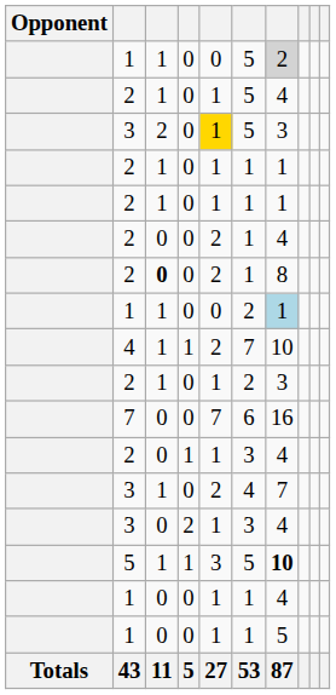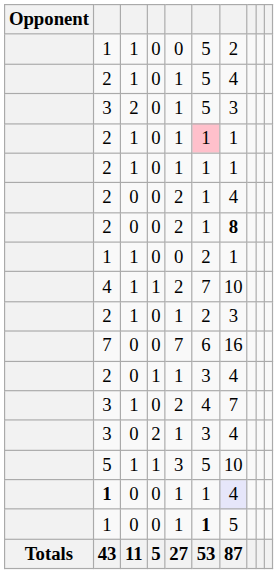row 2 | column 7: lightgrey background -> no background
row 4 | column 5: gold background -> no background
row 5 | column 6: no background -> pink background
row 8 | column 3: bold -> normal
row 8 | column 7: normal -> bold
row 9 | column 7: lightblue background -> no background
row 16 | column 7: bold -> normal
row 17 | column 2: normal -> bold
row 17 | column 7: no background -> lavender background
row 18 | column 6: normal -> bold
